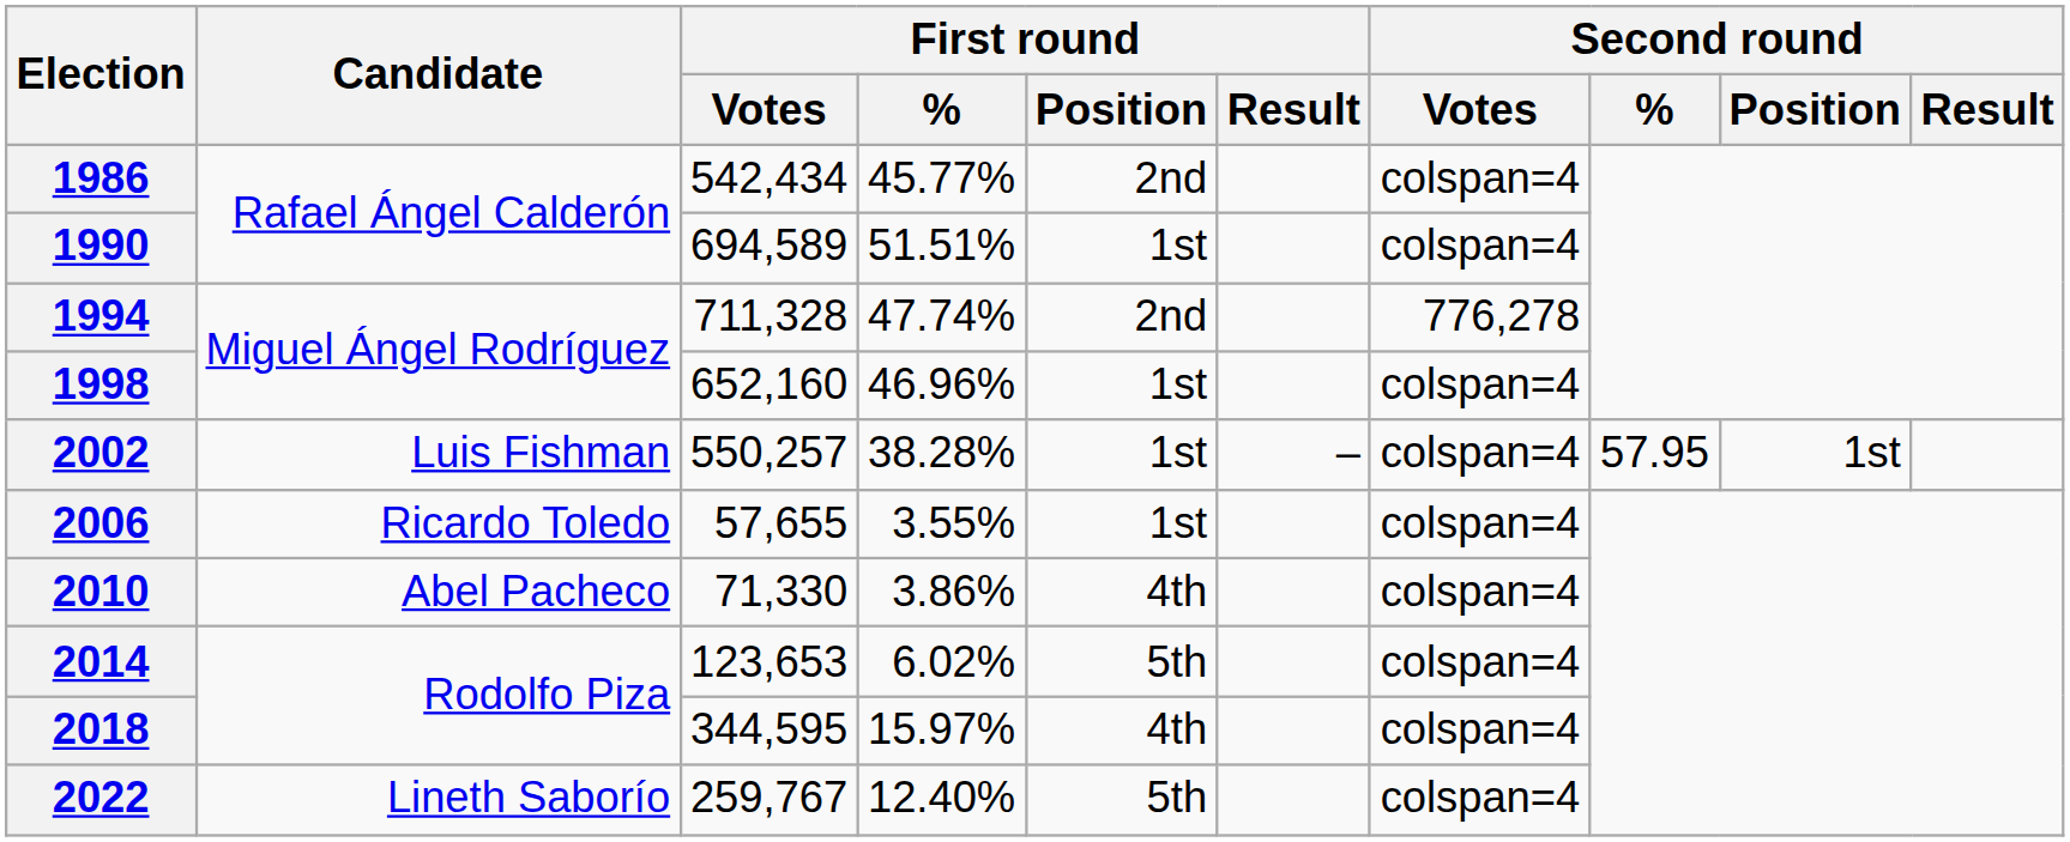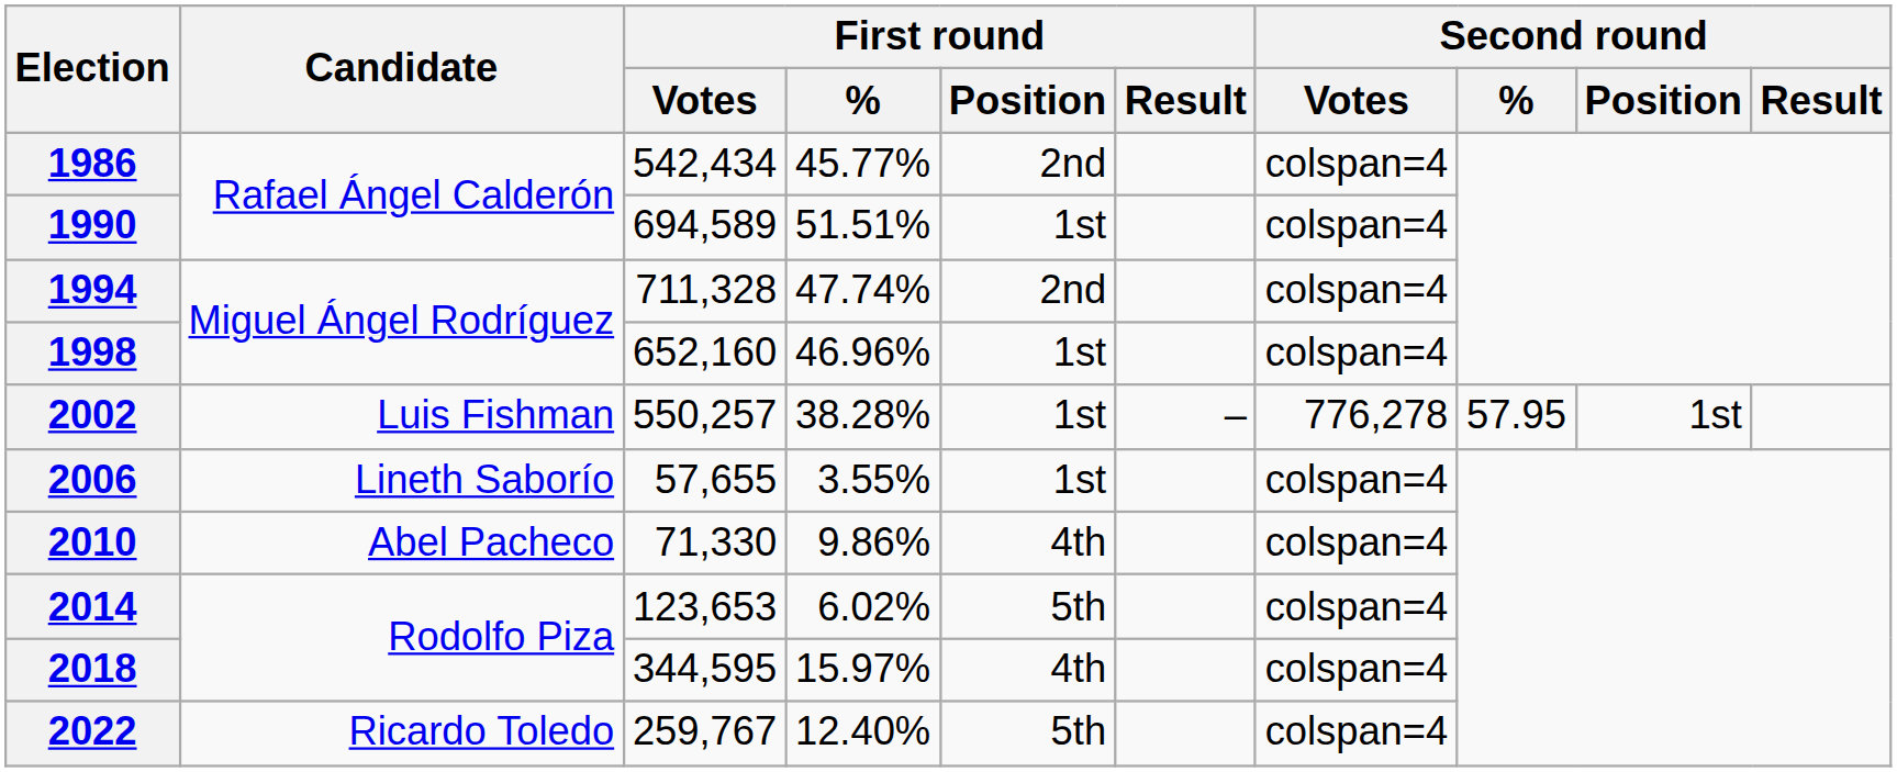1994 | Second round / Votes: 776,278 -> colspan=4
2002 | Second round / Votes: colspan=4 -> 776,278
2006 | Candidate: Ricardo Toledo -> Lineth Saborío
2010 | First round / %: 3.86% -> 9.86%
2022 | Candidate: Lineth Saborío -> Ricardo Toledo
